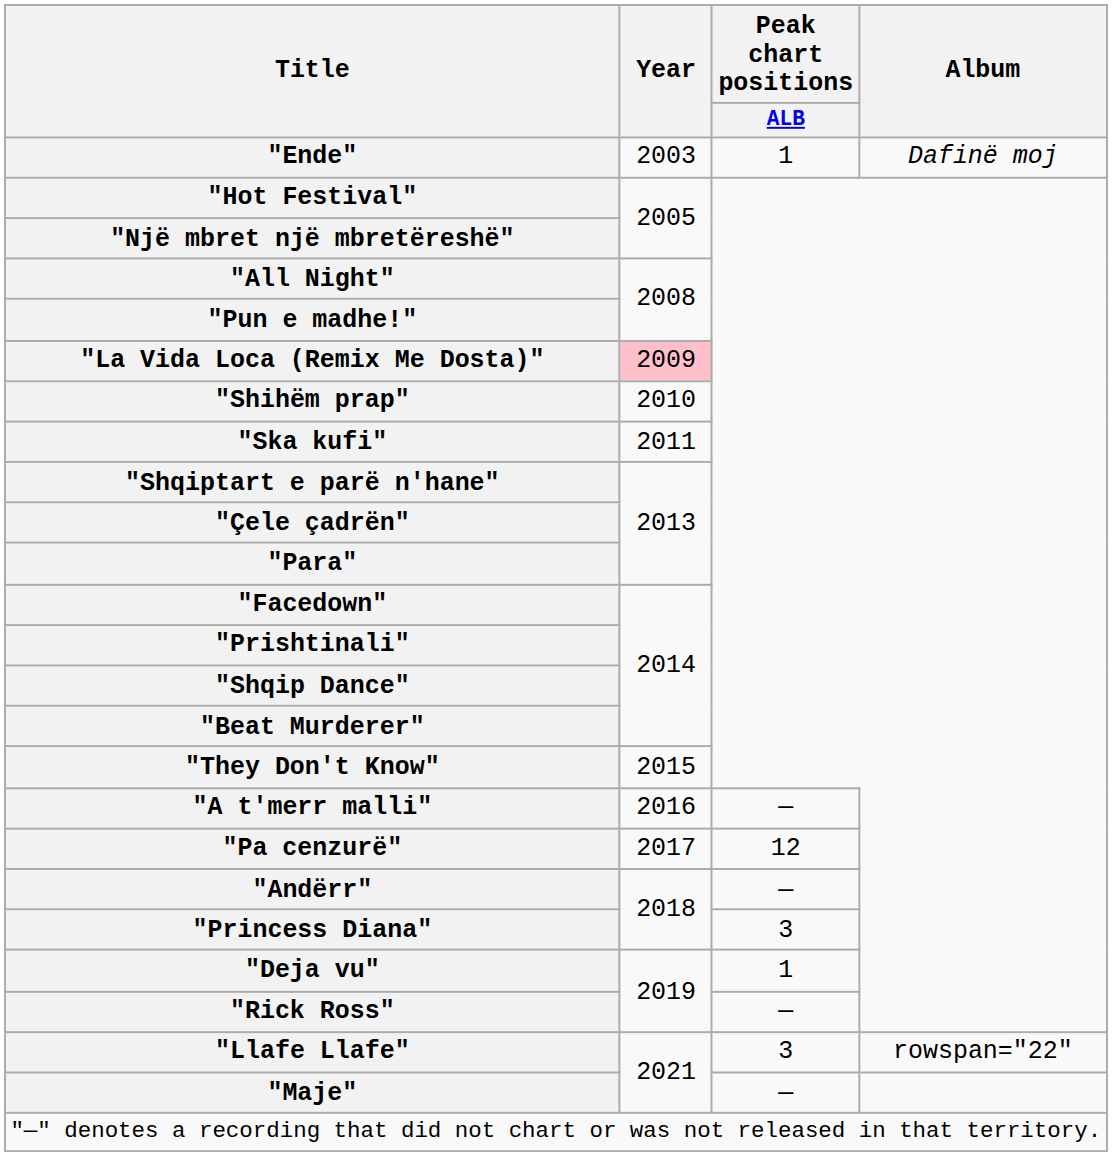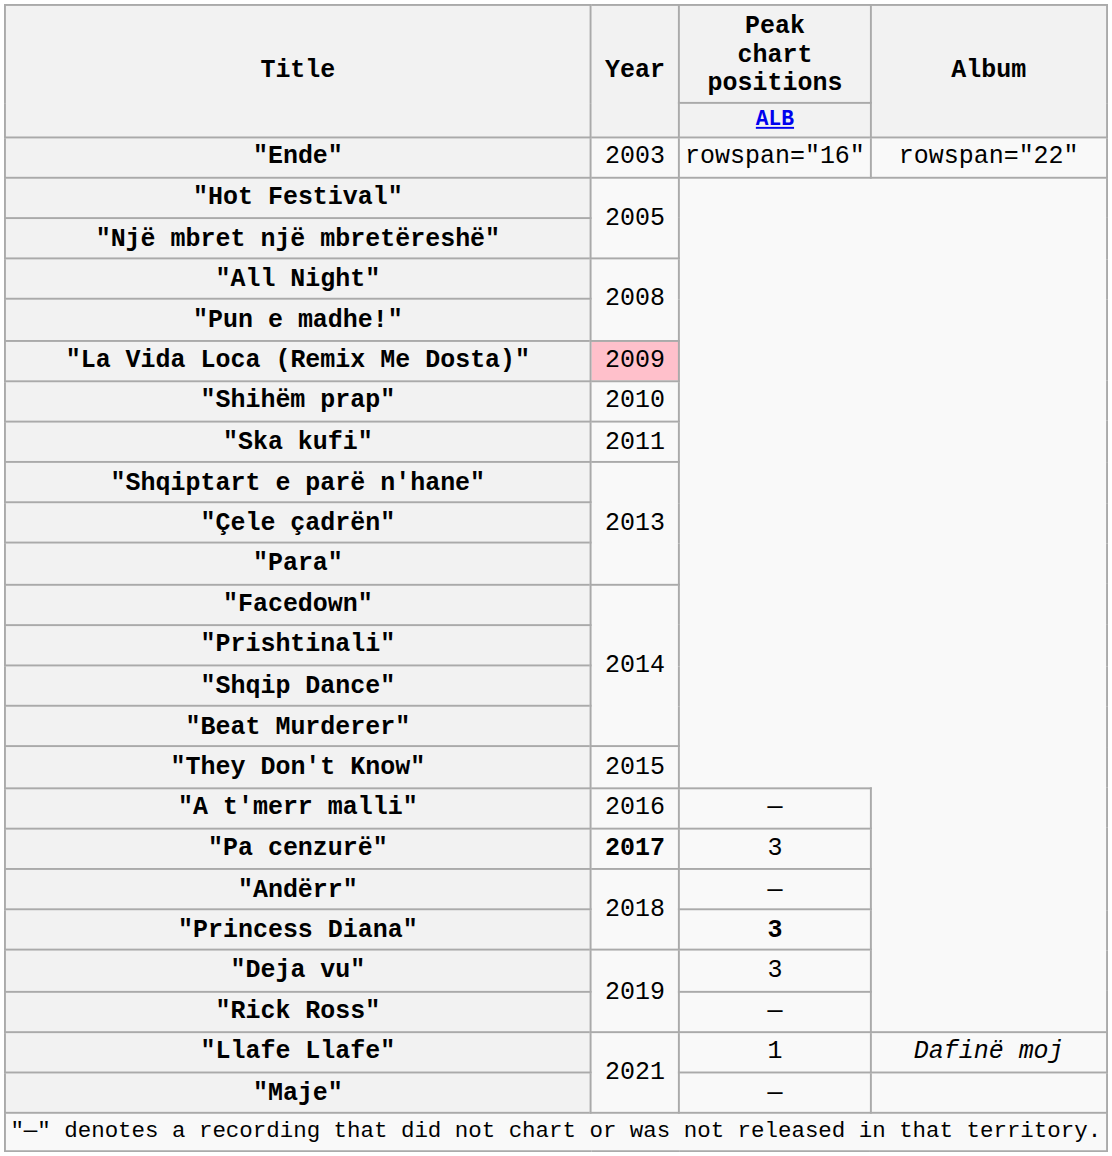"Ende" | Peak chart positions / ALB: 1 -> rowspan="16"
"Ende" | Album: Dafinë moj -> rowspan="22"
"Pa cenzurë" | Year: normal -> bold
"Pa cenzurë" | Peak chart positions / ALB: 12 -> 3
"Princess Diana" | Peak chart positions / ALB: normal -> bold
"Deja vu" | Peak chart positions / ALB: 1 -> 3
"Llafe Llafe" | Peak chart positions / ALB: 3 -> 1
"Llafe Llafe" | Album: rowspan="22" -> Dafinë moj
